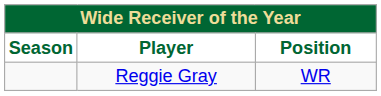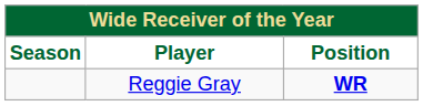Reggie Gray | Position: normal -> bold
